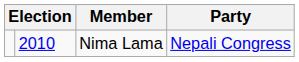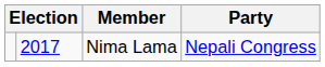Nima Lama | column 2: 2010 -> 2017
